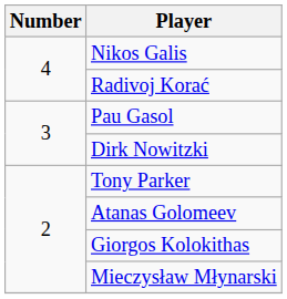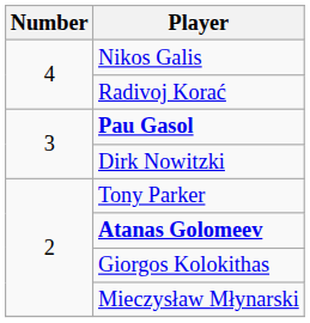Pau Gasol | Player: normal -> bold
Atanas Golomeev | Player: normal -> bold
